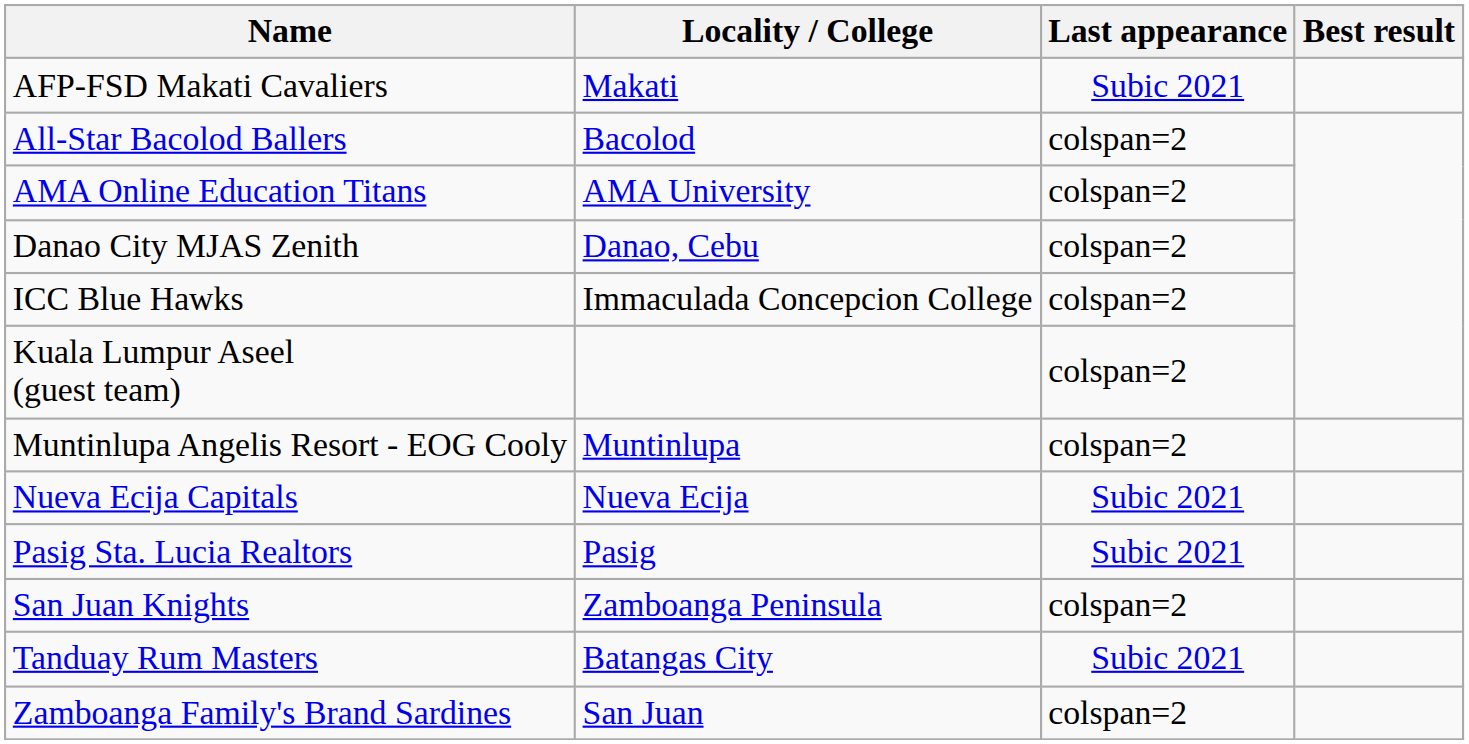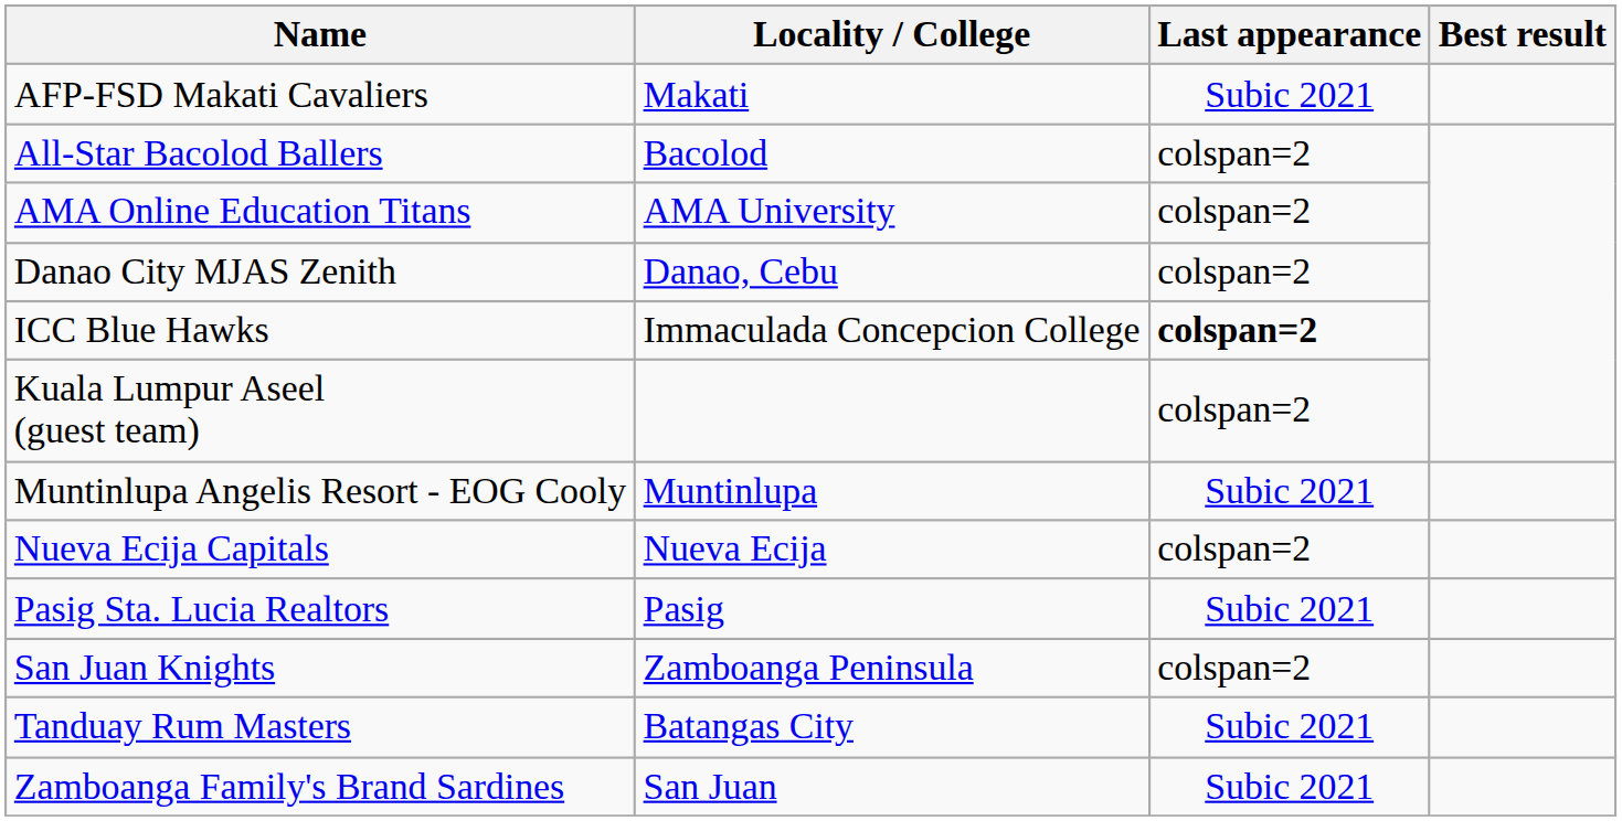ICC Blue Hawks | Last appearance: normal -> bold
Muntinlupa Angelis Resort - EOG Cooly | Last appearance: colspan=2 -> Subic 2021
Nueva Ecija Capitals | Last appearance: Subic 2021 -> colspan=2
Zamboanga Family's Brand Sardines | Last appearance: colspan=2 -> Subic 2021
